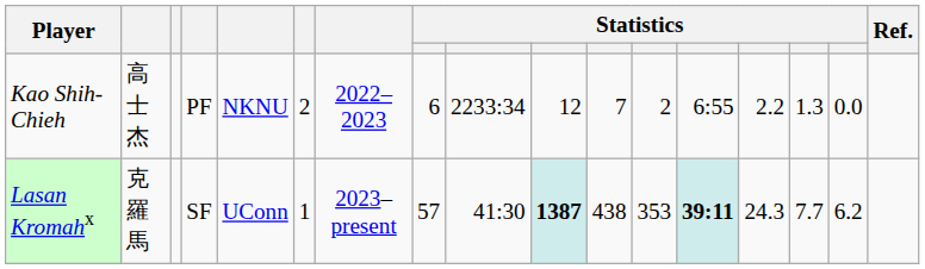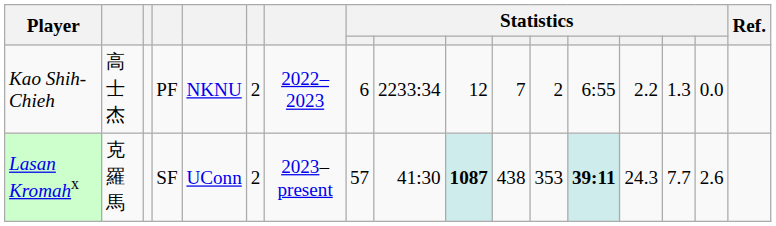Lasan Kromahx | column 6: 1 -> 2
Lasan Kromahx | column 10: 1387 -> 1087
Lasan Kromahx | column 16: 6.2 -> 2.6
